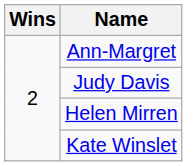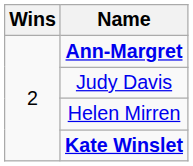Ann-Margret | Name: normal -> bold
Kate Winslet | Name: normal -> bold
